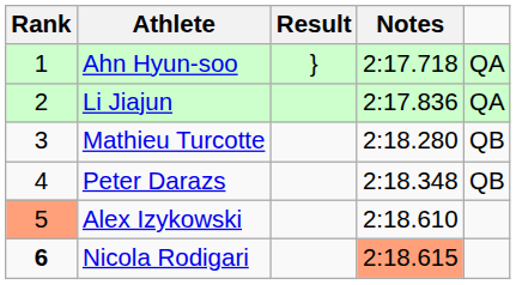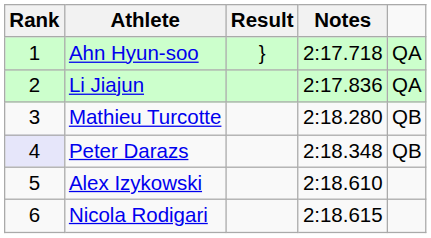Peter Darazs | Rank: no background -> lavender background
Alex Izykowski | Rank: lightsalmon background -> no background
Nicola Rodigari | Rank: bold -> normal
Nicola Rodigari | Notes: lightsalmon background -> no background
